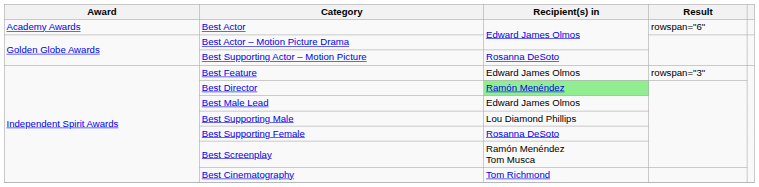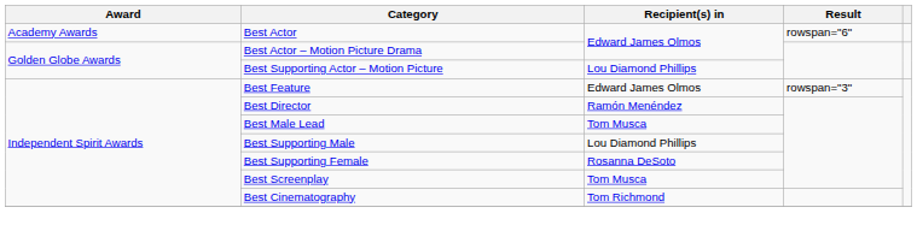Best Supporting Actor – Motion Picture | Recipient(s) in: Rosanna DeSoto -> Lou Diamond Phillips
Best Director | Recipient(s) in: lightgreen background -> no background
Best Male Lead | Recipient(s) in: Edward James Olmos -> Tom Musca
Best Screenplay | Recipient(s) in: Ramón Menéndez Tom Musca -> Tom Musca
